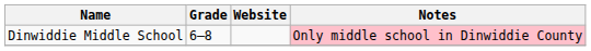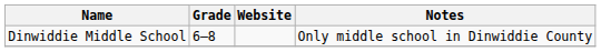Dinwiddie Middle School | Notes: pink background -> no background
